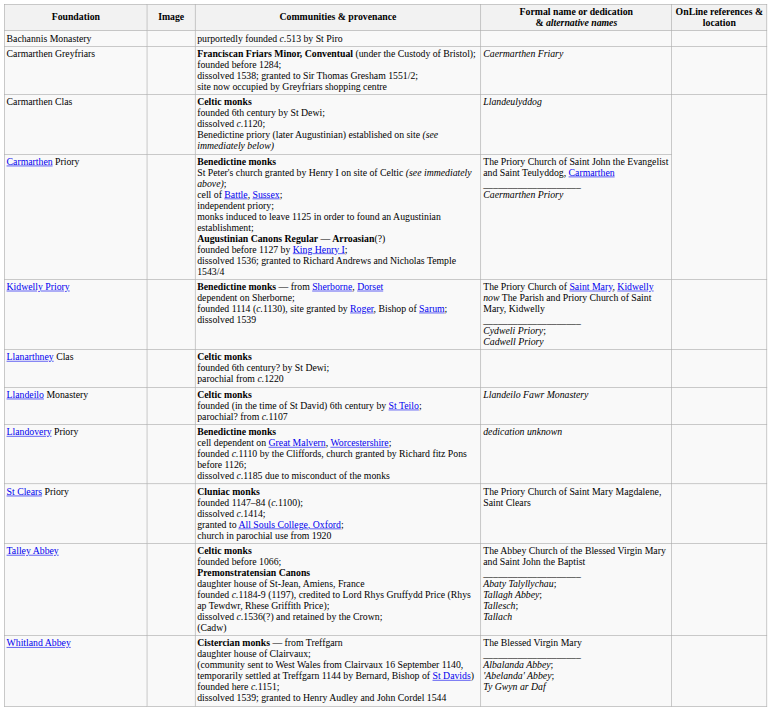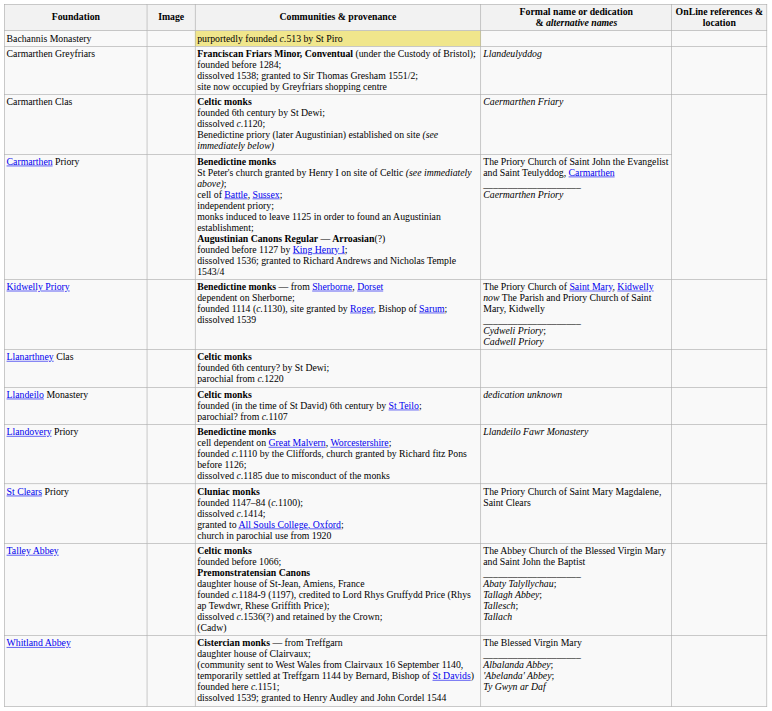Bachannis Monastery | Communities & provenance: no background -> khaki background
Carmarthen Greyfriars | Formal name or dedication & alternative names: Caermarthen Friary -> Llandeulyddog
Carmarthen Clas | Formal name or dedication & alternative names: Llandeulyddog -> Caermarthen Friary
Llandeilo Monastery | Formal name or dedication & alternative names: Llandeilo Fawr Monastery -> dedication unknown
Llandovery Priory | Formal name or dedication & alternative names: dedication unknown -> Llandeilo Fawr Monastery
